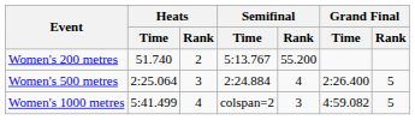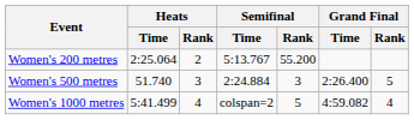Women's 200 metres | Heats / Time: 51.740 -> 2:25.064
Women's 500 metres | Heats / Time: 2:25.064 -> 51.740
Women's 500 metres | Semifinal / Rank: 4 -> 3
Women's 1000 metres | Semifinal / Rank: 3 -> 5
Women's 1000 metres | Grand Final / Rank: 5 -> 4
